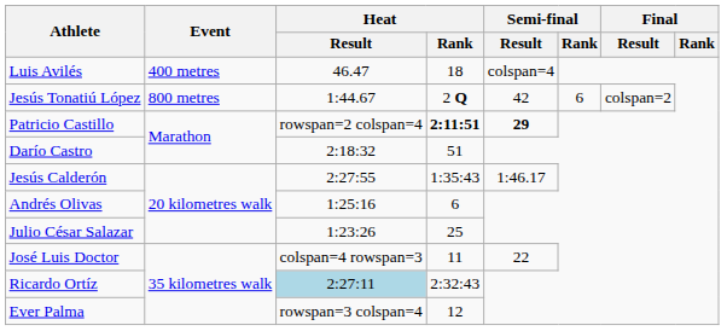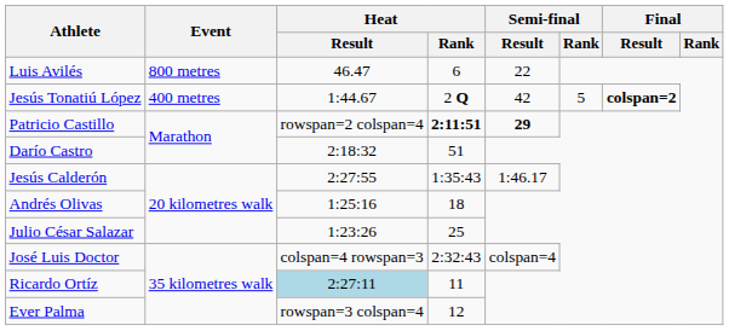Luis Avilés | Event: 400 metres -> 800 metres
Luis Avilés | Heat / Rank: 18 -> 6
Luis Avilés | Semi-final / Result: colspan=4 -> 22
Jesús Tonatiú López | Event: 800 metres -> 400 metres
Jesús Tonatiú López | Semi-final / Rank: 6 -> 5
Jesús Tonatiú López | Final / Result: normal -> bold
Andrés Olivas | Heat / Rank: 6 -> 18
José Luis Doctor | Heat / Rank: 11 -> 2:32:43
José Luis Doctor | Semi-final / Result: 22 -> colspan=4
Ricardo Ortíz | Heat / Rank: 2:32:43 -> 11
